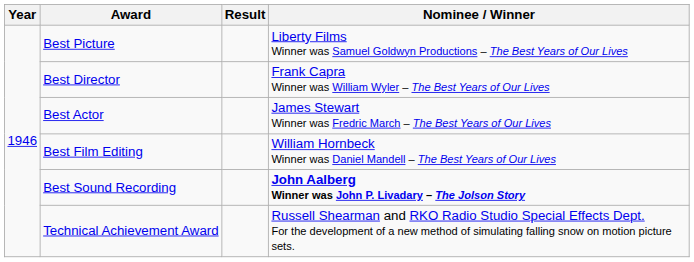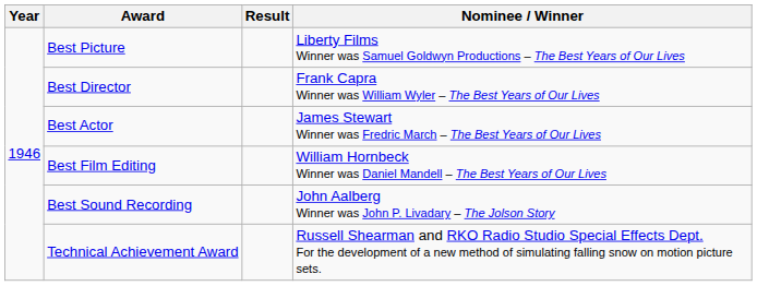Best Sound Recording | Nominee / Winner: bold -> normal
